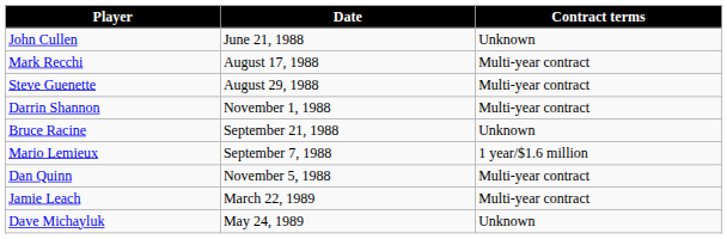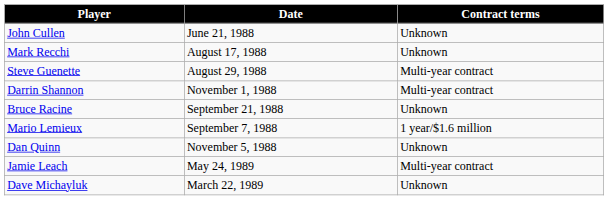Mark Recchi | Contract terms: Multi-year contract -> Unknown
Dan Quinn | Contract terms: Multi-year contract -> Unknown
Jamie Leach | Date: March 22, 1989 -> May 24, 1989
Dave Michayluk | Date: May 24, 1989 -> March 22, 1989
